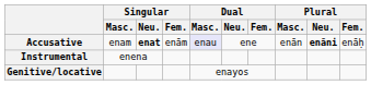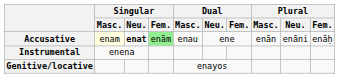Accusative | Singular / Masc.: no background -> lightyellow background
Accusative | Singular / Fem.: no background -> lightgreen background
Accusative | Dual / Masc.: lavender background -> no background
Accusative | Plural / Neu.: bold -> normal
